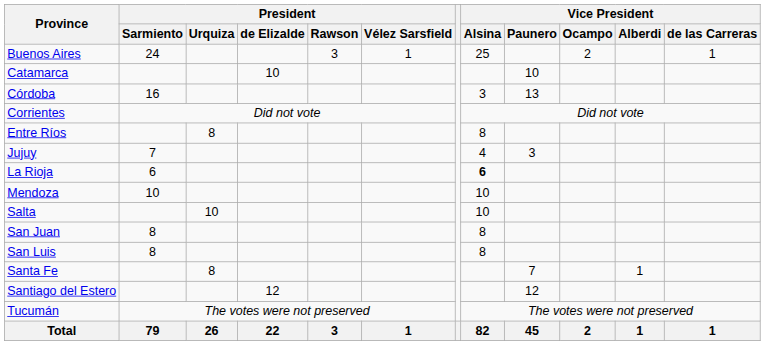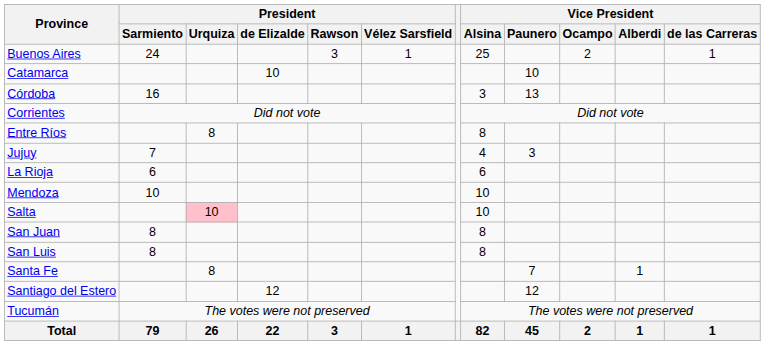La Rioja | Vice President / Alsina: bold -> normal
Salta | President / Urquiza: no background -> pink background
